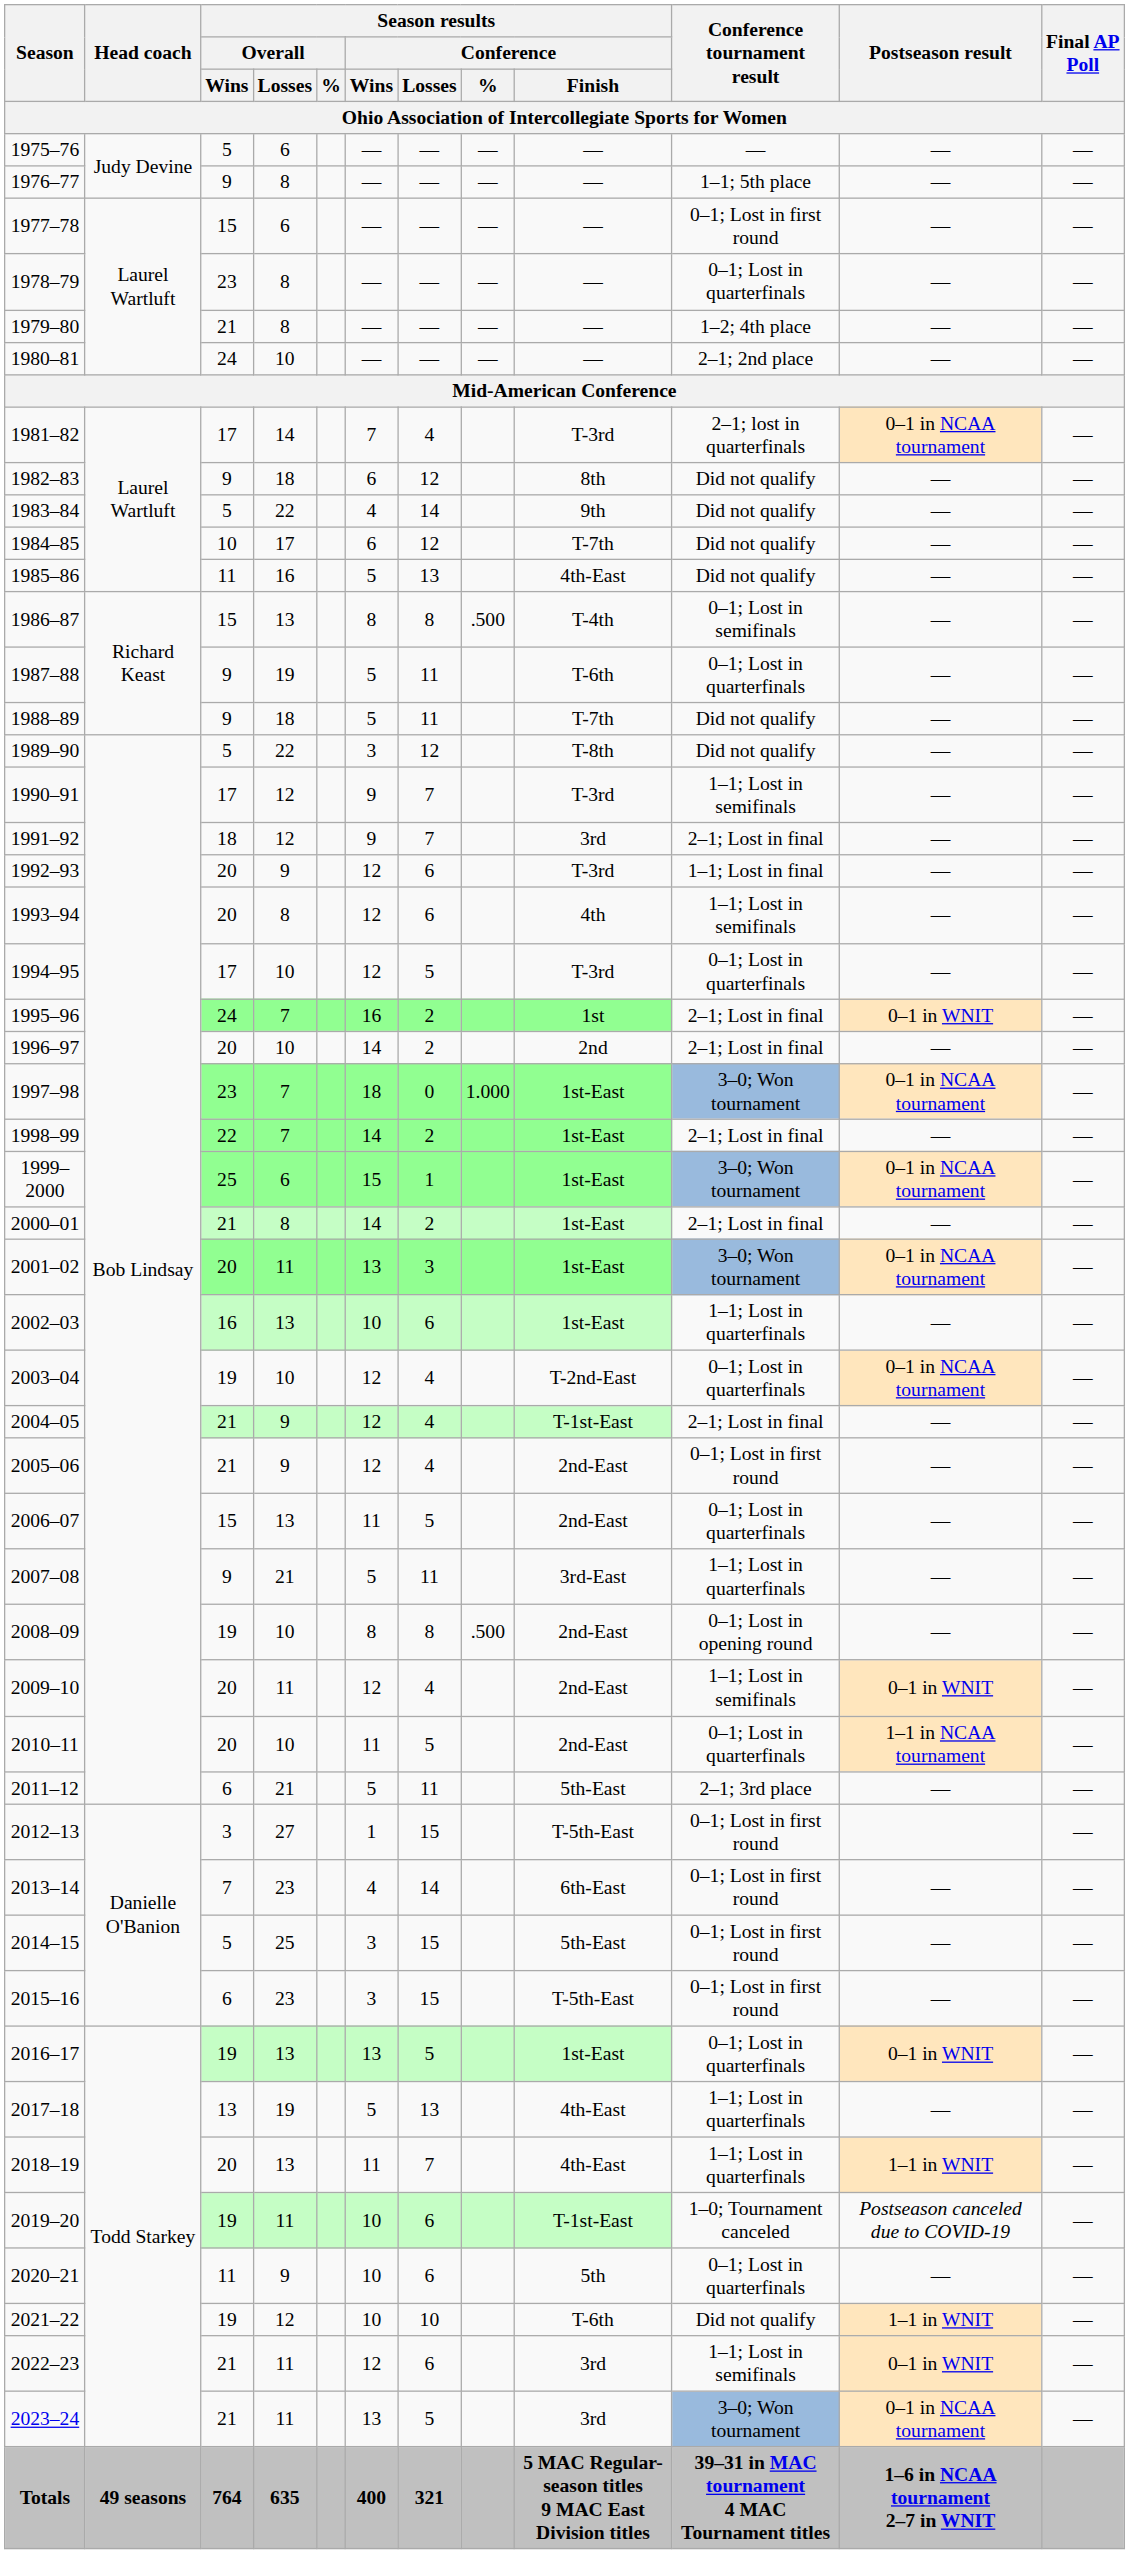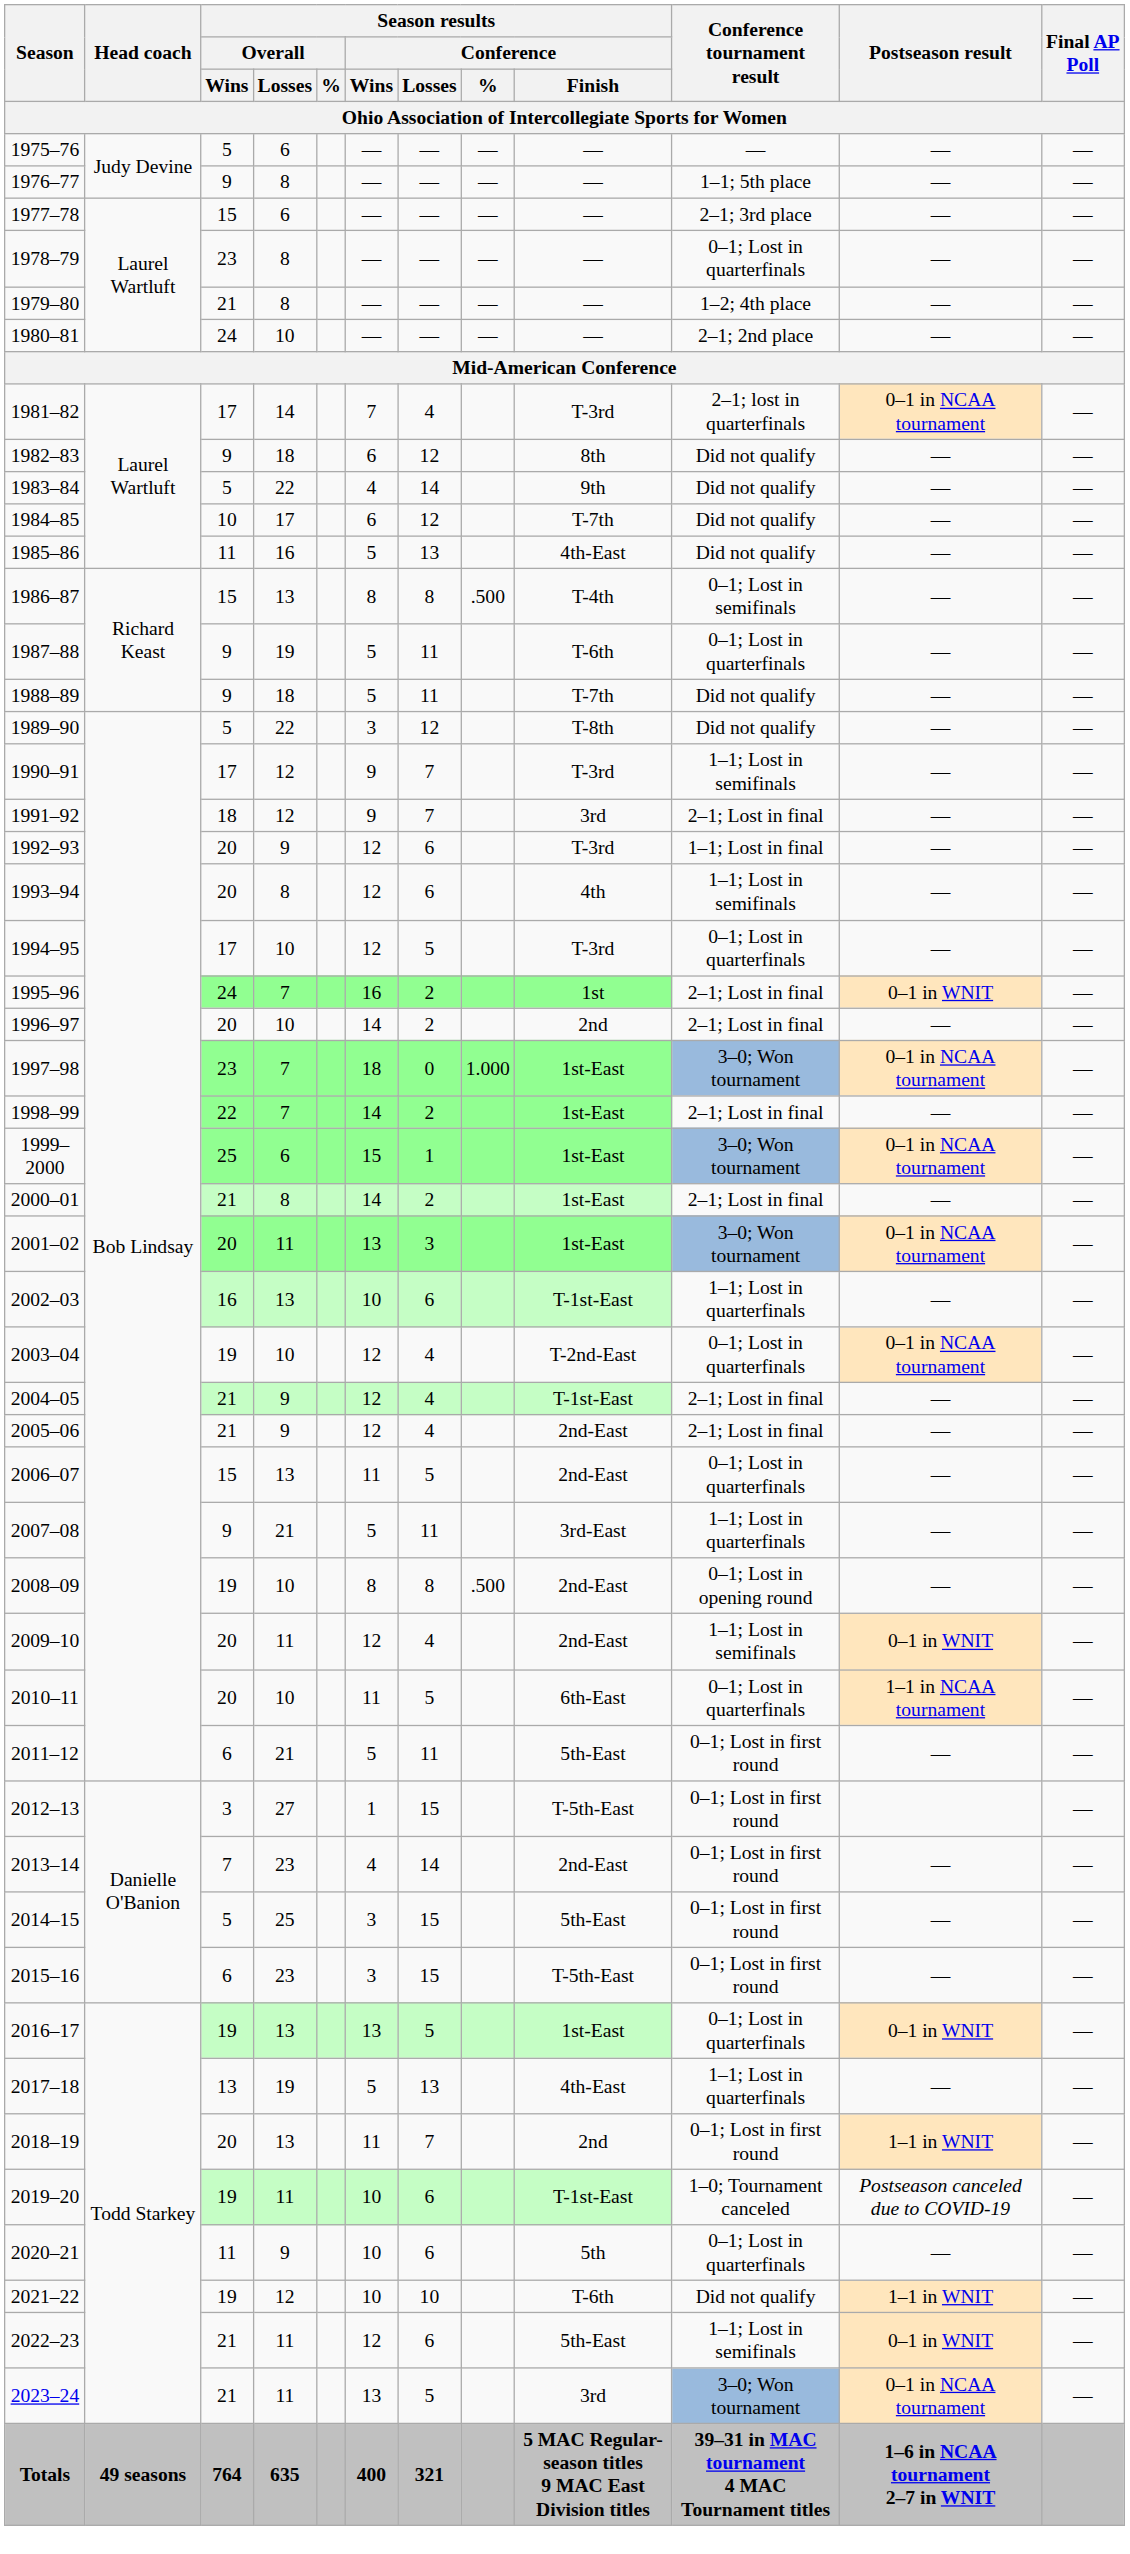1977–78 | Conference tournament result: 0–1; Lost in first round -> 2–1; 3rd place
2002–03 | Season results / Conference / Finish: 1st-East -> T-1st-East
2005–06 | Conference tournament result: 0–1; Lost in first round -> 2–1; Lost in final
2010–11 | Season results / Conference / Finish: 2nd-East -> 6th-East
2011–12 | Conference tournament result: 2–1; 3rd place -> 0–1; Lost in first round
2013–14 | Season results / Conference / Finish: 6th-East -> 2nd-East
2018–19 | Season results / Conference / Finish: 4th-East -> 2nd
2018–19 | Conference tournament result: 1–1; Lost in quarterfinals -> 0–1; Lost in first round
2022–23 | Season results / Conference / Finish: 3rd -> 5th-East
